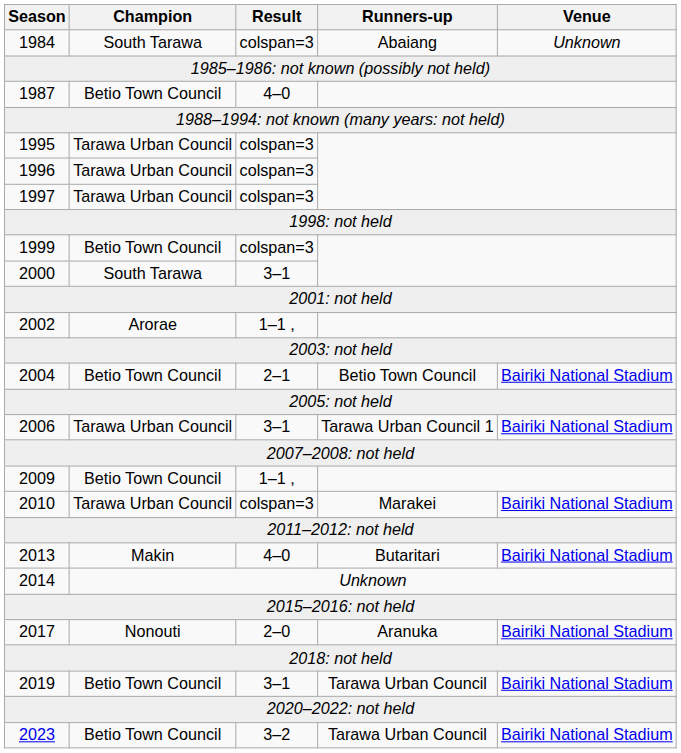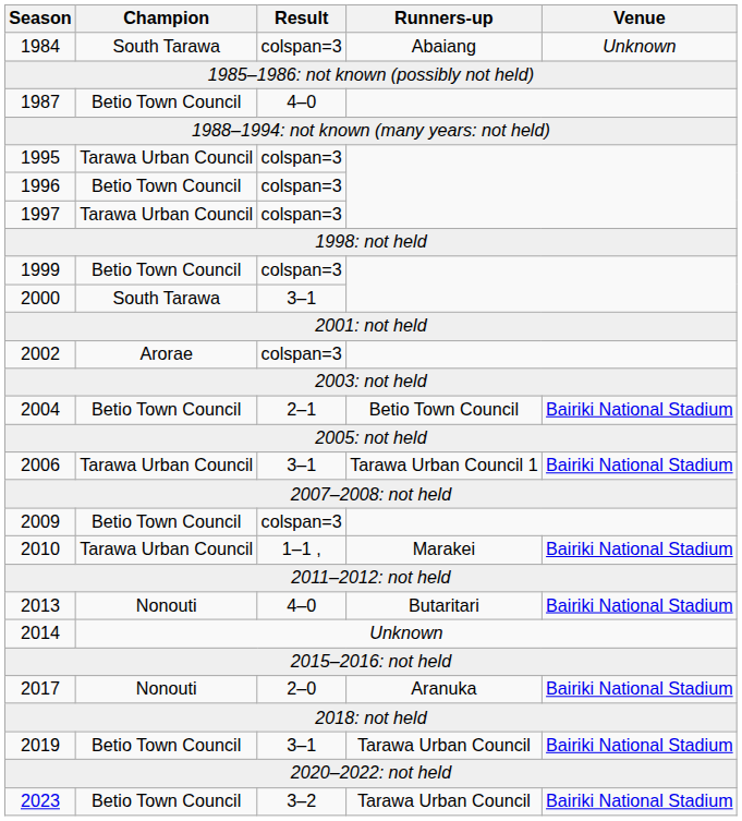1996 | Champion: Tarawa Urban Council -> Betio Town Council
2002 | Result: 1–1 , -> colspan=3
2009 | Result: 1–1 , -> colspan=3
2010 | Result: colspan=3 -> 1–1 ,
2013 | Champion: Makin -> Nonouti
